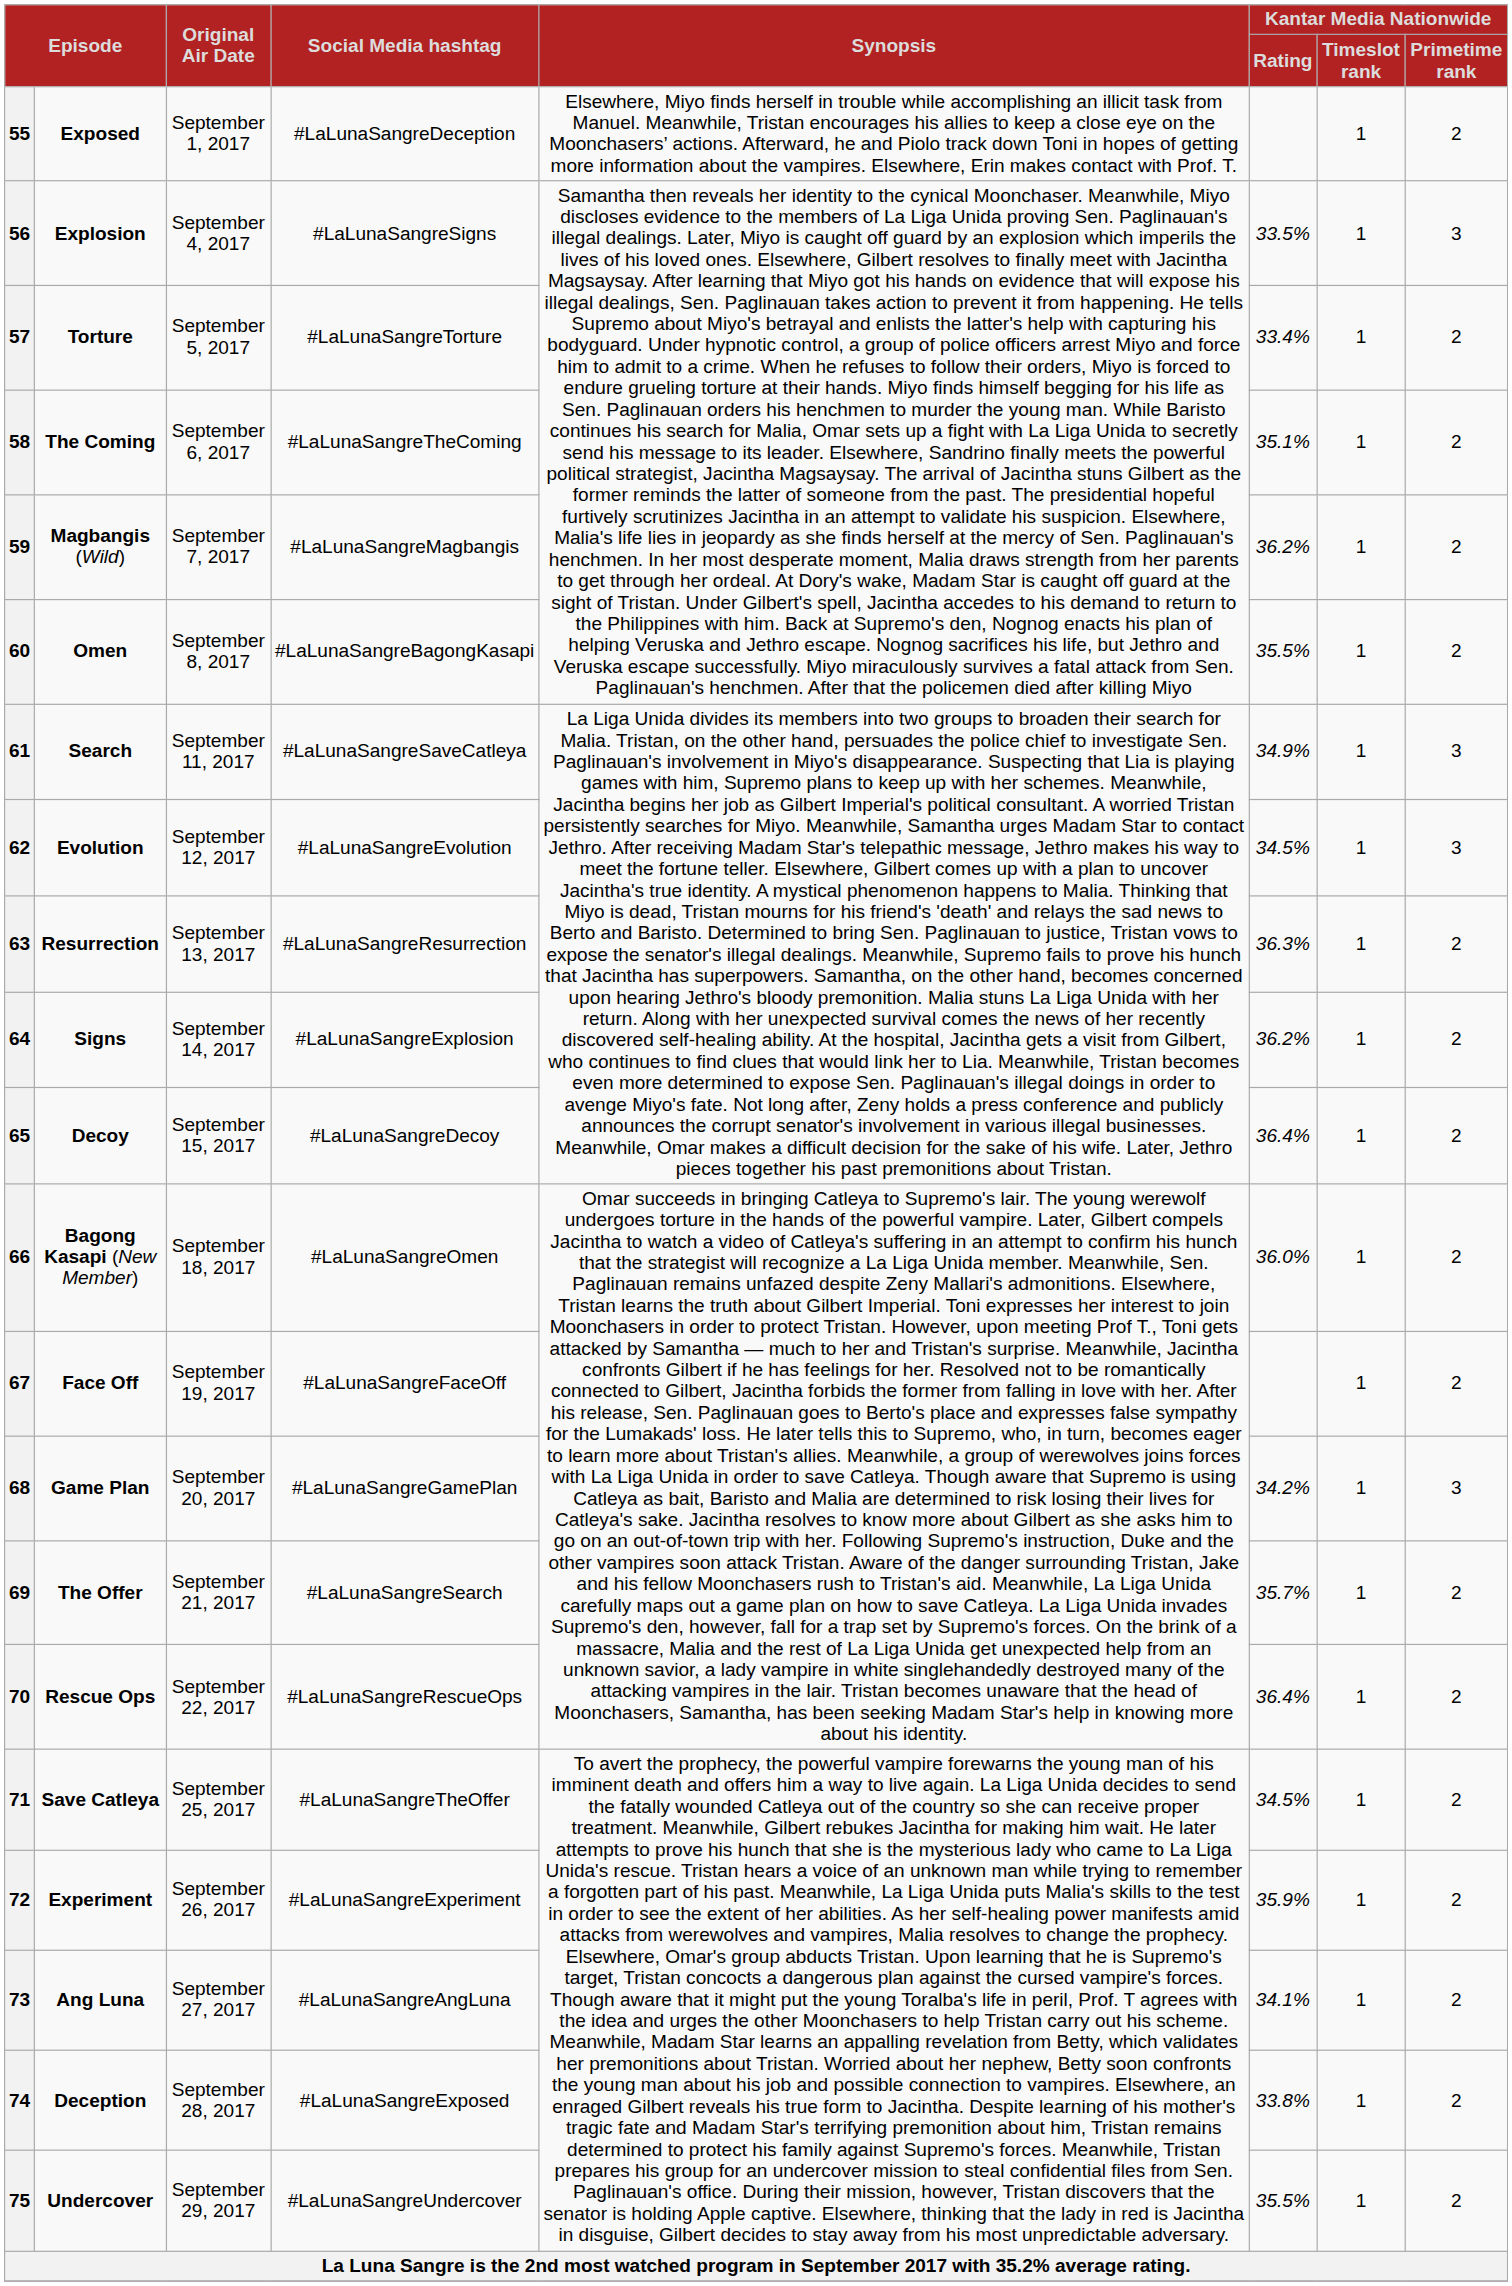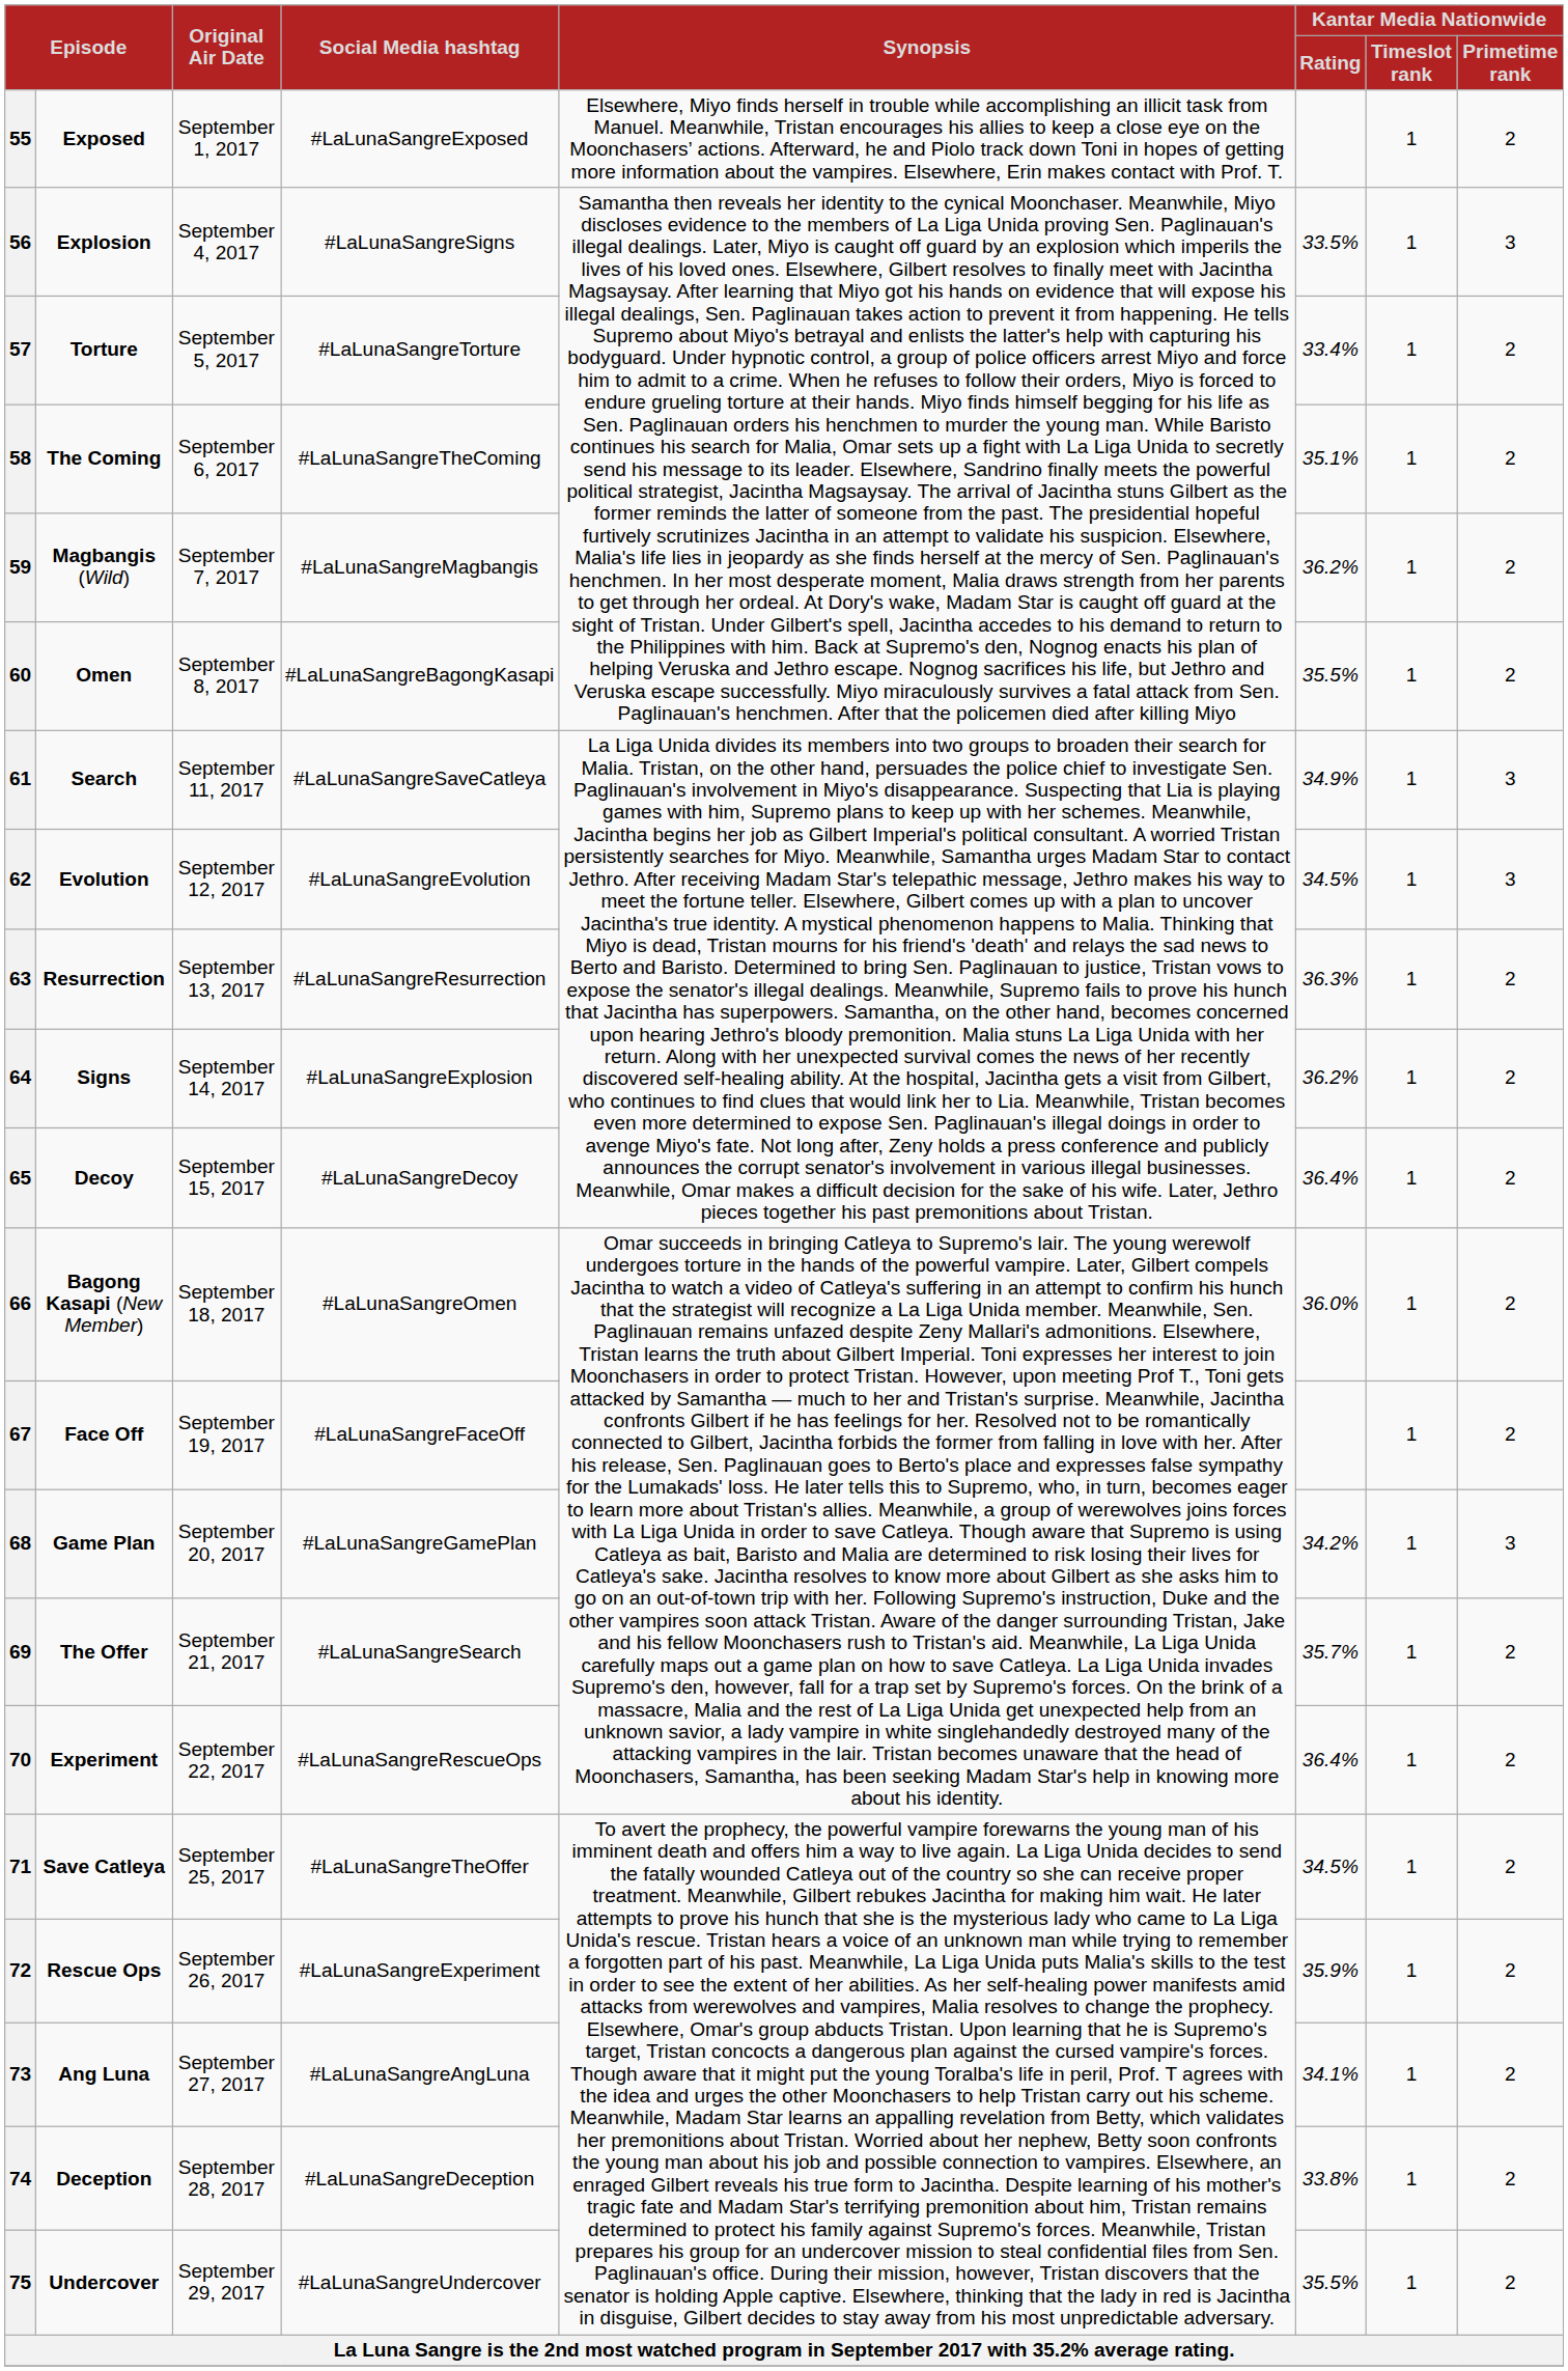55 | Social Media hashtag: #LaLunaSangreDeception -> #LaLunaSangreExposed
70 | column 2: Rescue Ops -> Experiment
72 | column 2: Experiment -> Rescue Ops
74 | Social Media hashtag: #LaLunaSangreExposed -> #LaLunaSangreDeception
